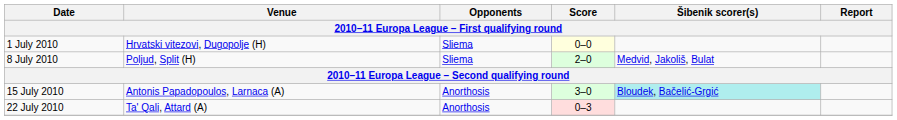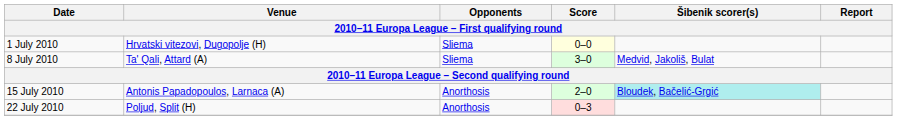8 July 2010 | Venue: Poljud, Split (H) -> Ta' Qali, Attard (A)
8 July 2010 | Score: 2–0 -> 3–0
15 July 2010 | Score: 3–0 -> 2–0
22 July 2010 | Venue: Ta' Qali, Attard (A) -> Poljud, Split (H)
